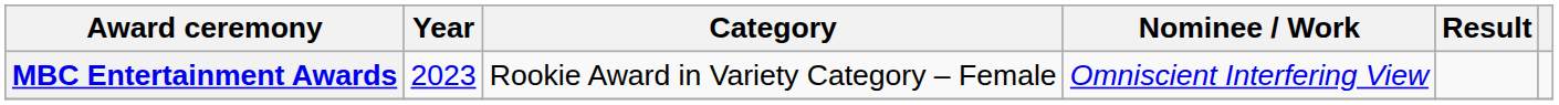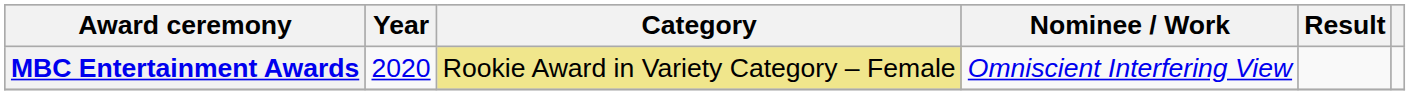MBC Entertainment Awards | Year: 2023 -> 2020
MBC Entertainment Awards | Category: no background -> khaki background
